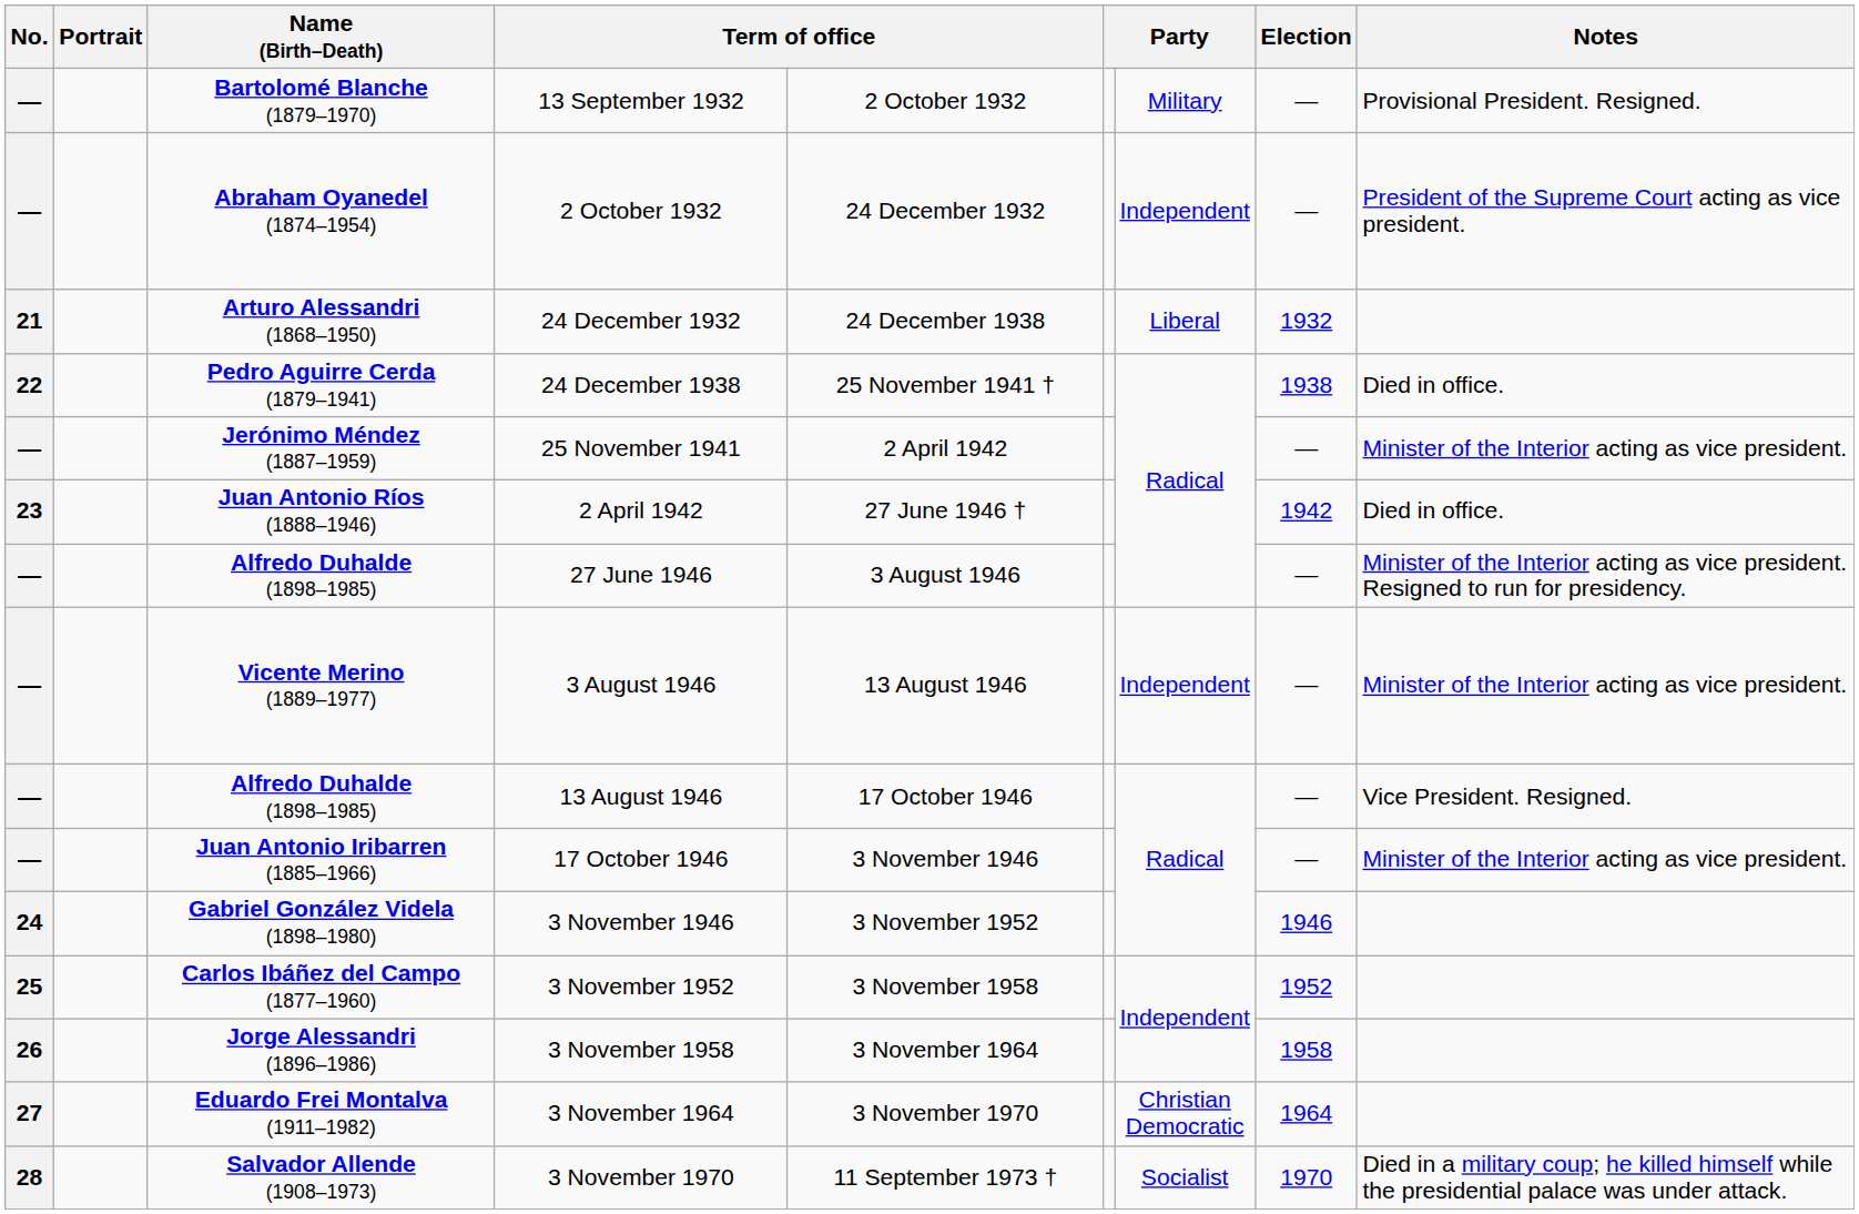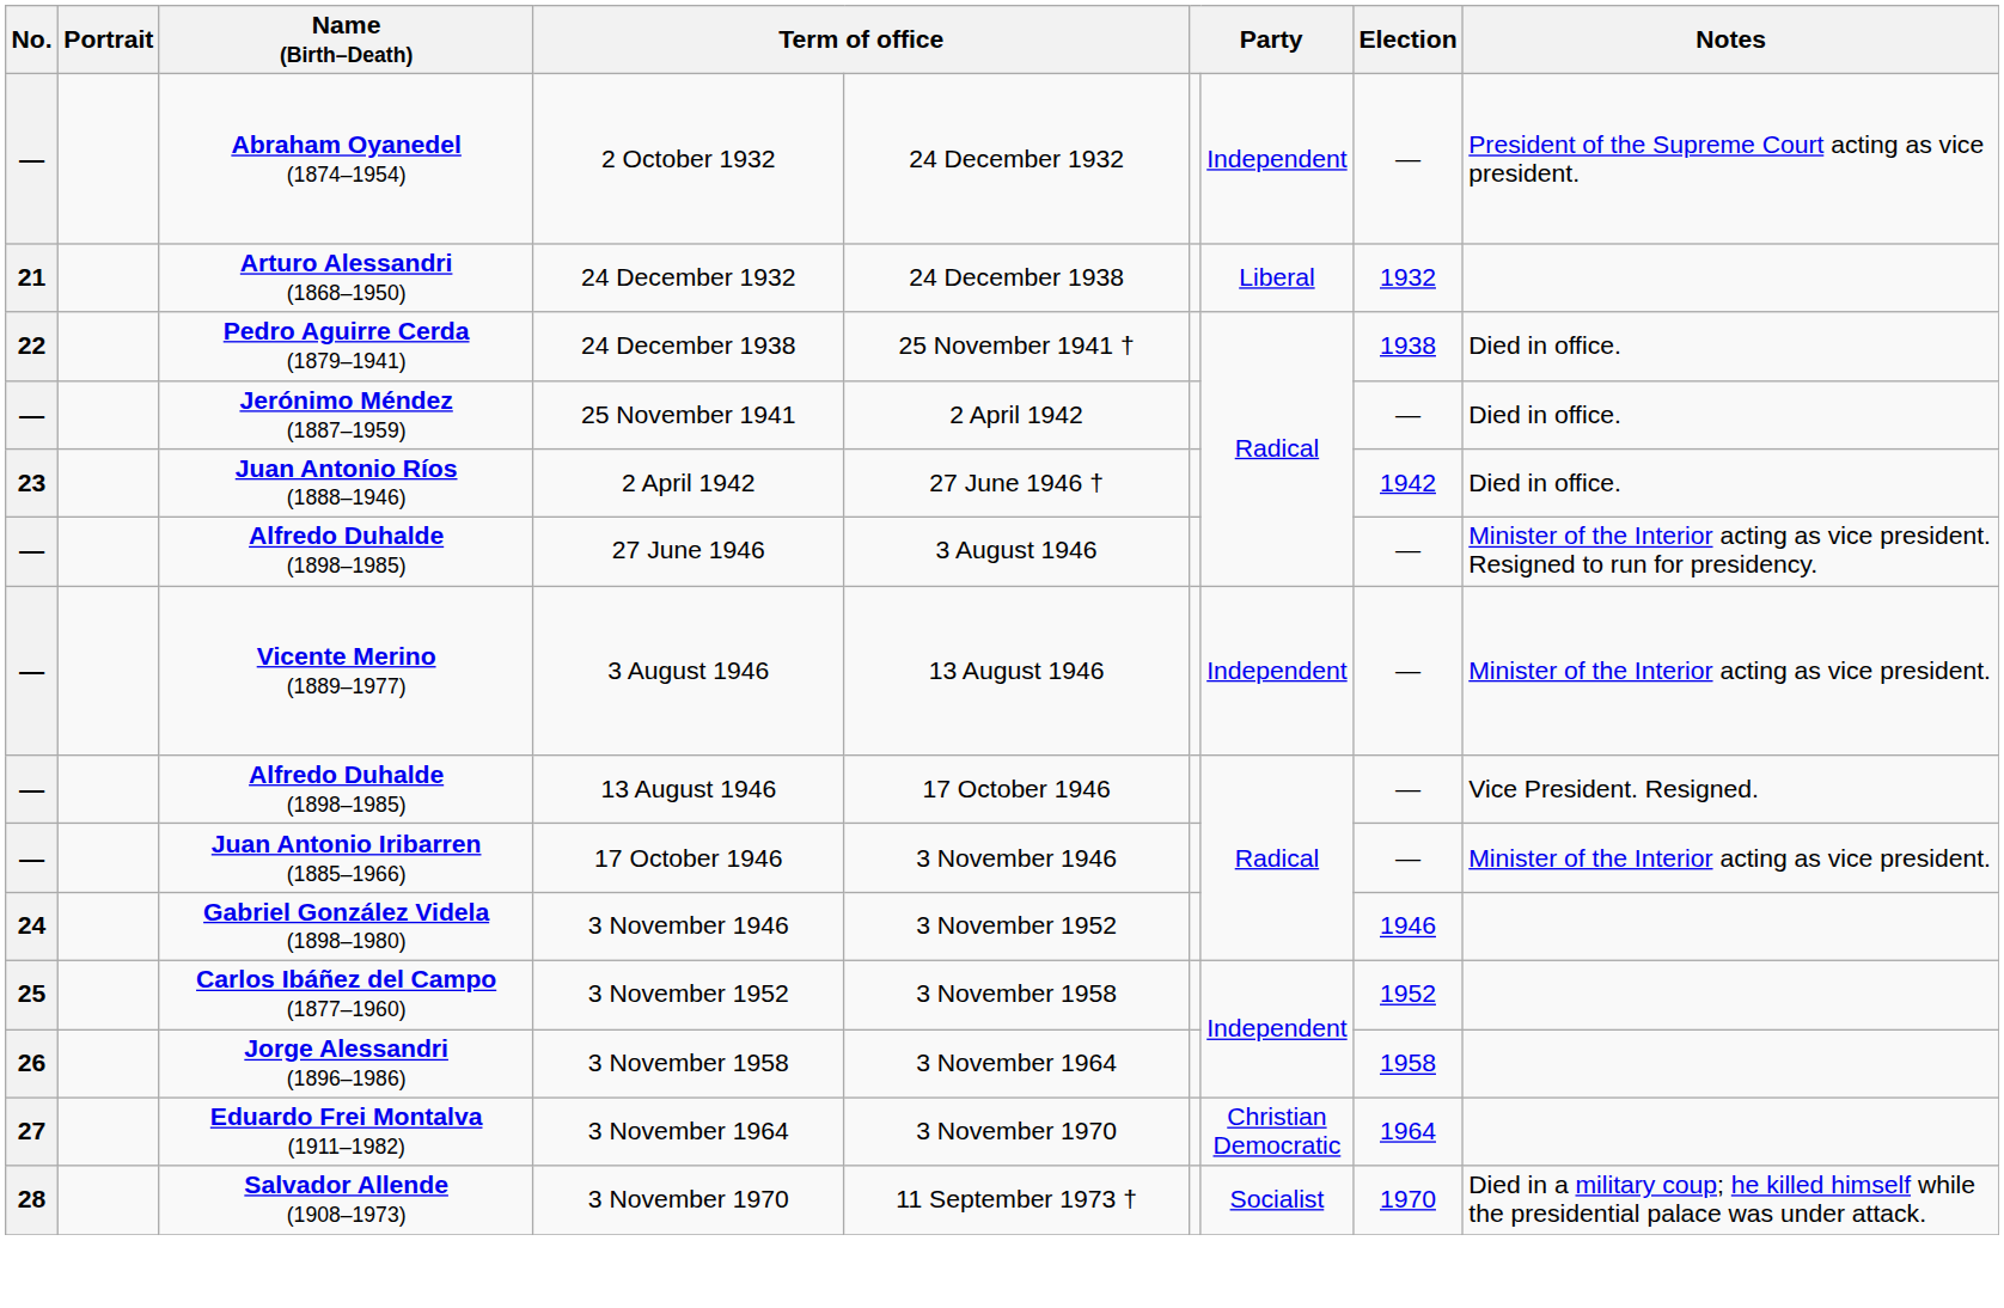- row: — | Bartolomé Blanche (1879–1970) | 13 September 1932 | 2 October 1932 | Military | — | Provisional President. Resigned.
25 November 1941 | Notes: Minister of the Interior acting as vice president. -> Died in office.
